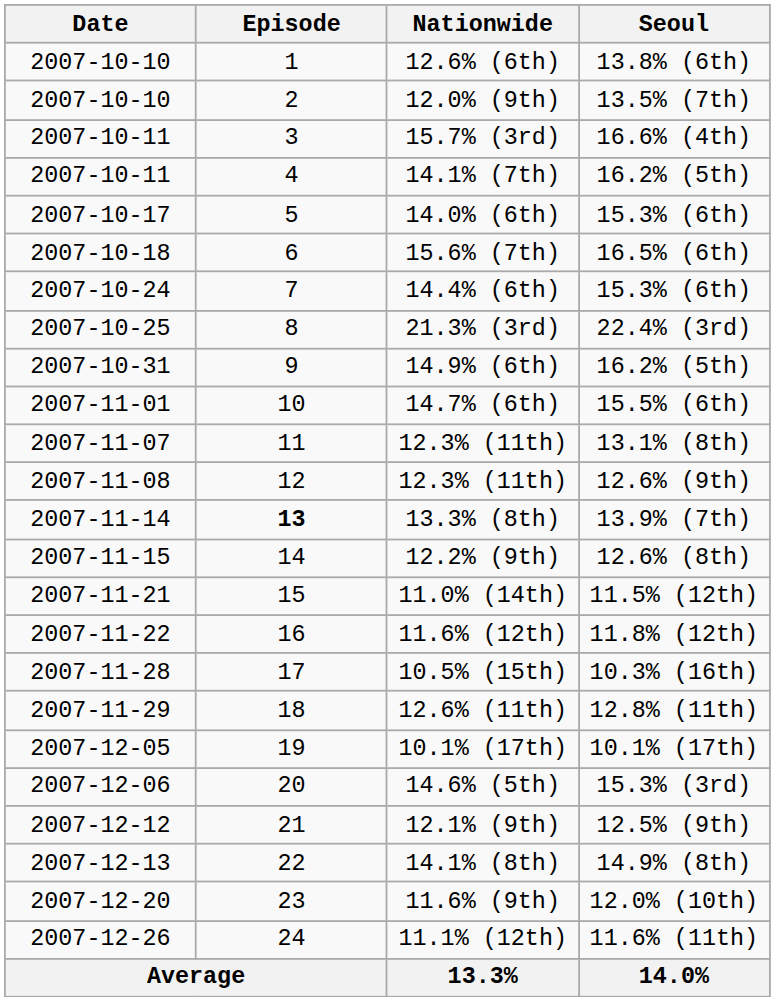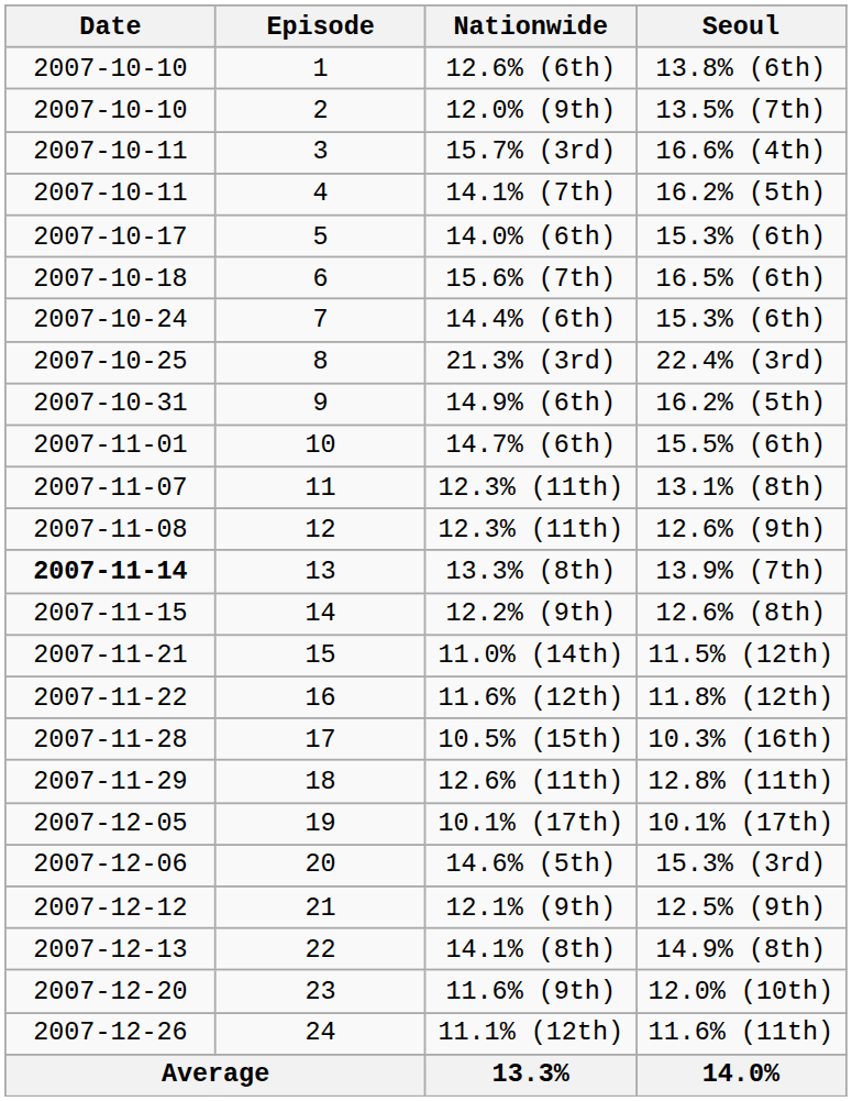13.3% (8th) | Date: normal -> bold
13.3% (8th) | Episode: bold -> normal
